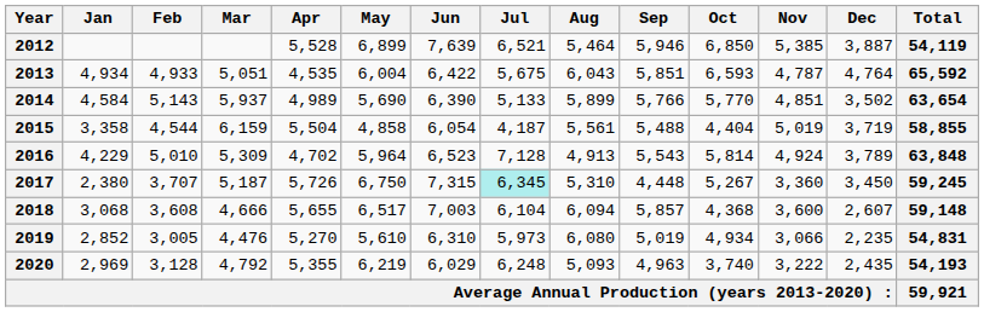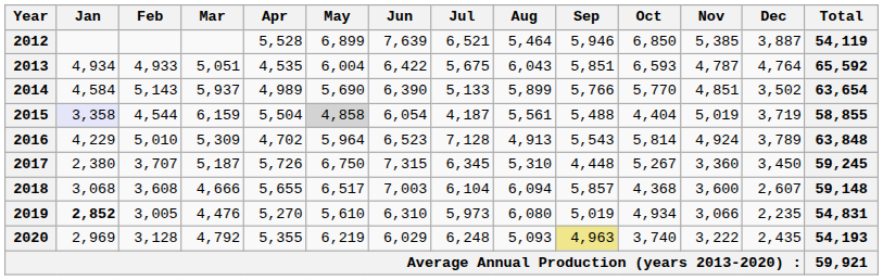2015 | Jan: no background -> lavender background
2015 | May: no background -> lightgrey background
2017 | Jul: paleturquoise background -> no background
2019 | Jan: normal -> bold
2020 | Sep: no background -> khaki background
